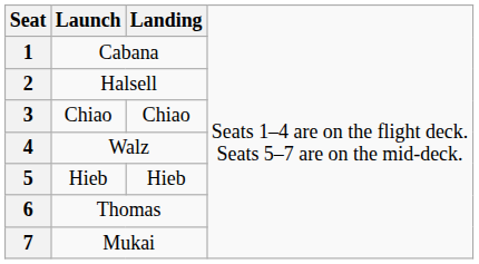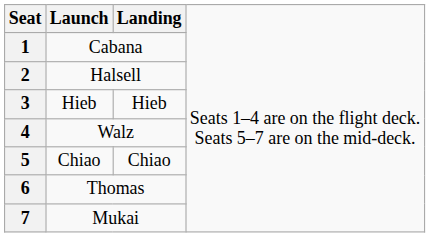3 | column 2: Chiao -> Hieb
3 | column 3: Chiao -> Hieb
5 | column 2: Hieb -> Chiao
5 | column 3: Hieb -> Chiao
